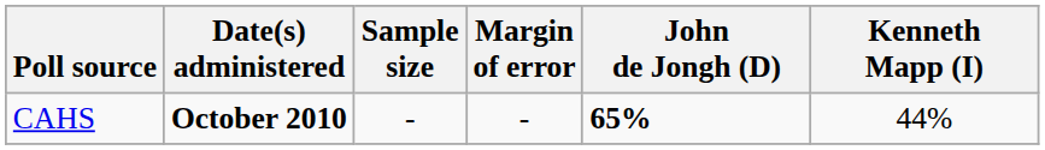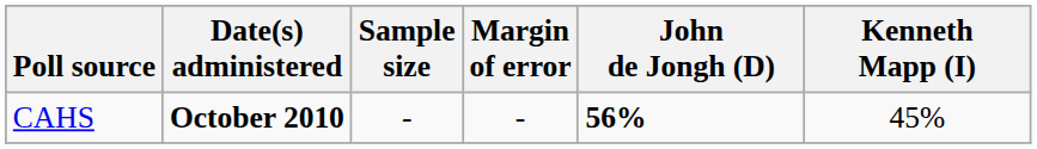CAHS | John de Jongh (D): 65% -> 56%
CAHS | Kenneth Mapp (I): 44% -> 45%
